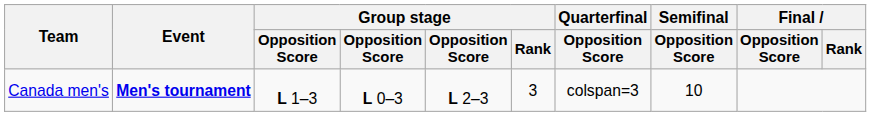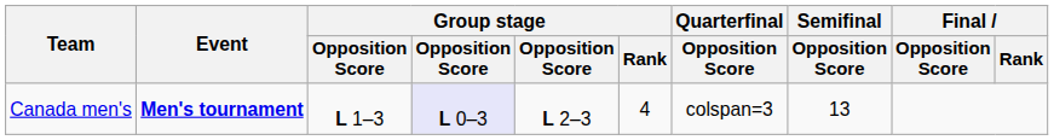Canada men's | column 4: no background -> lavender background
Canada men's | Group stage / Rank: 3 -> 4
Canada men's | Semifinal / Opposition Score: 10 -> 13
